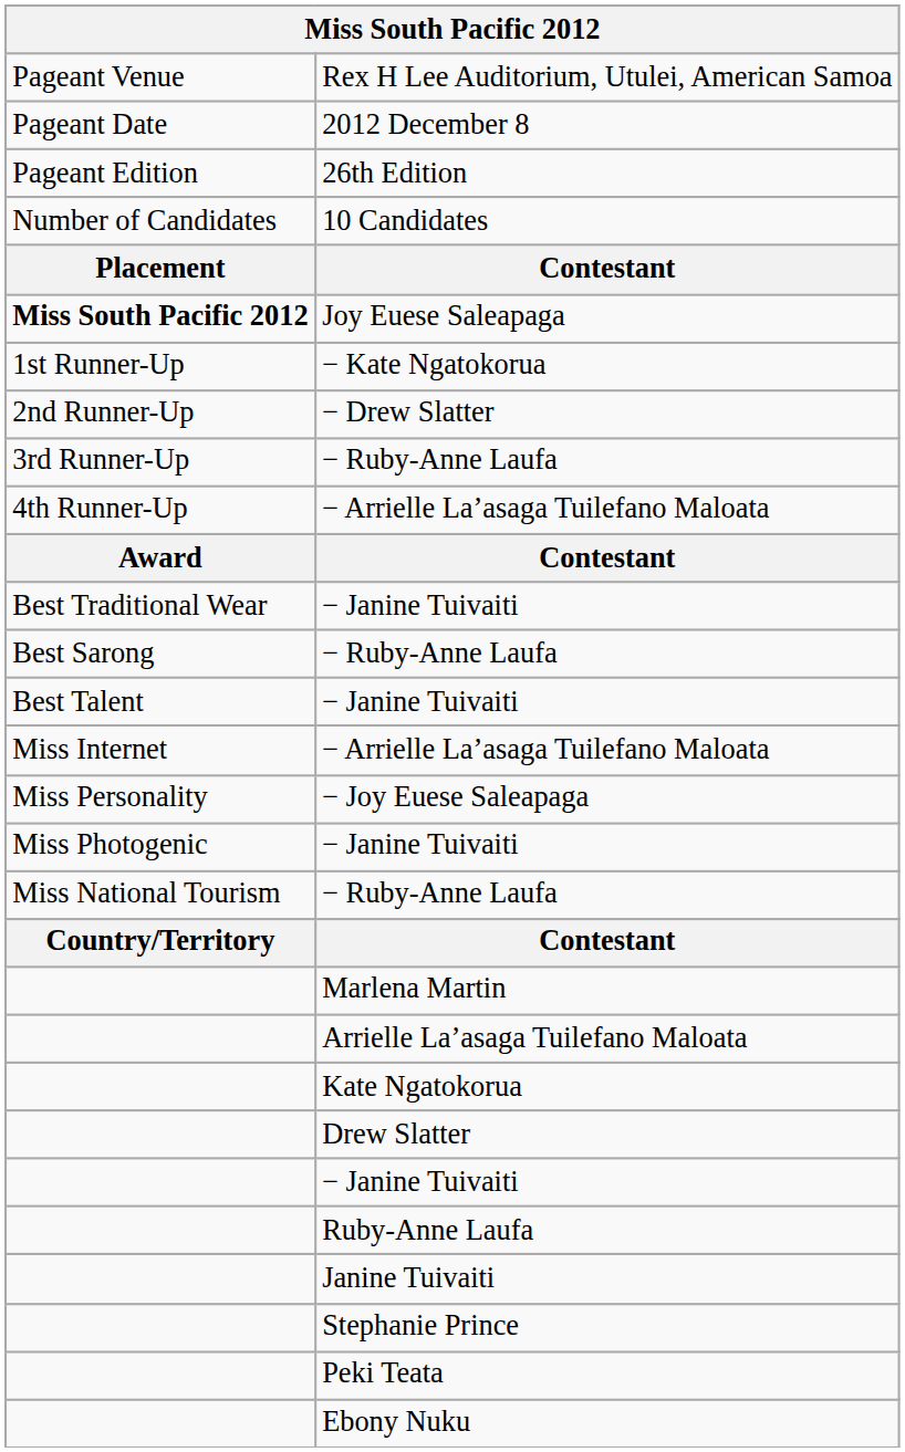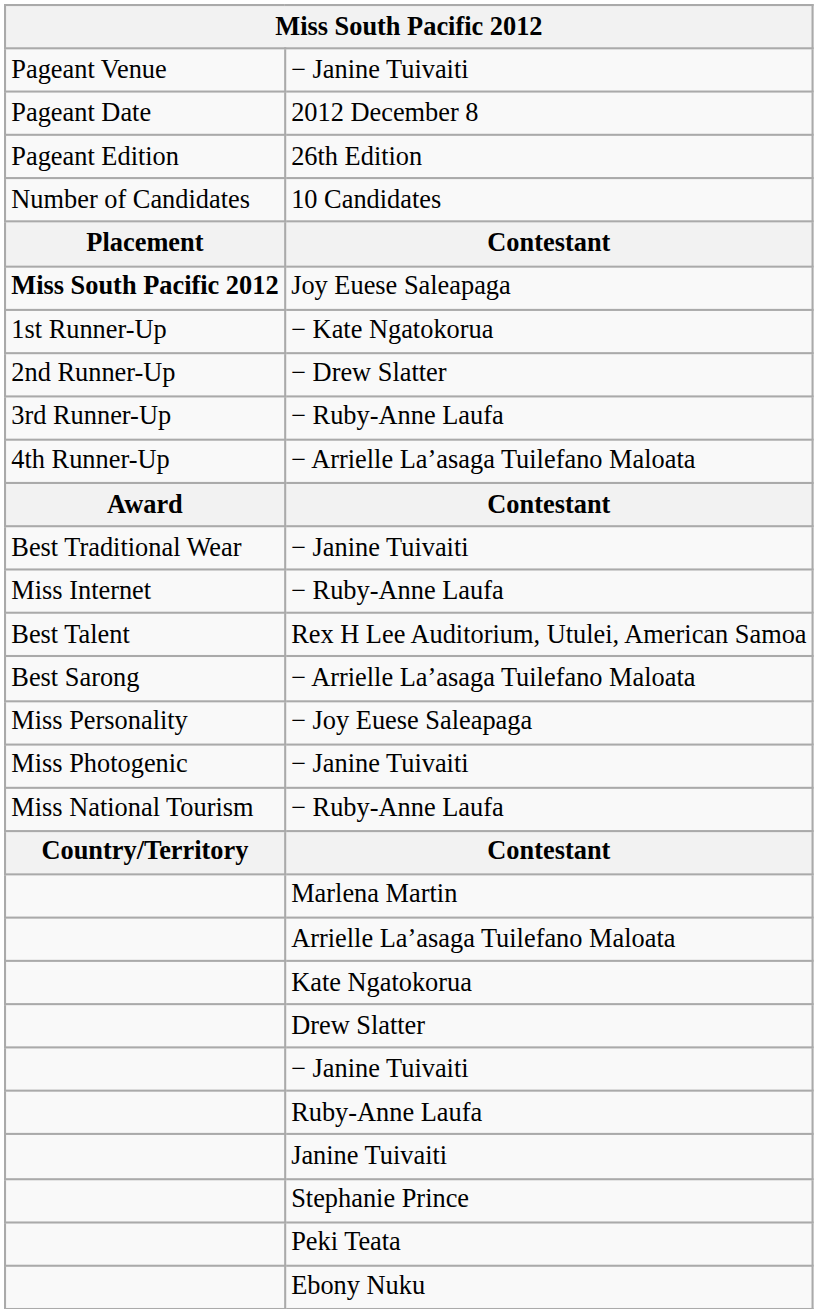row 2 | column 2: Rex H Lee Auditorium, Utulei, American Samoa -> − Janine Tuivaiti
row 14 | column 1: Best Sarong -> Miss Internet
row 15 | column 2: − Janine Tuivaiti -> Rex H Lee Auditorium, Utulei, American Samoa
row 16 | column 1: Miss Internet -> Best Sarong
